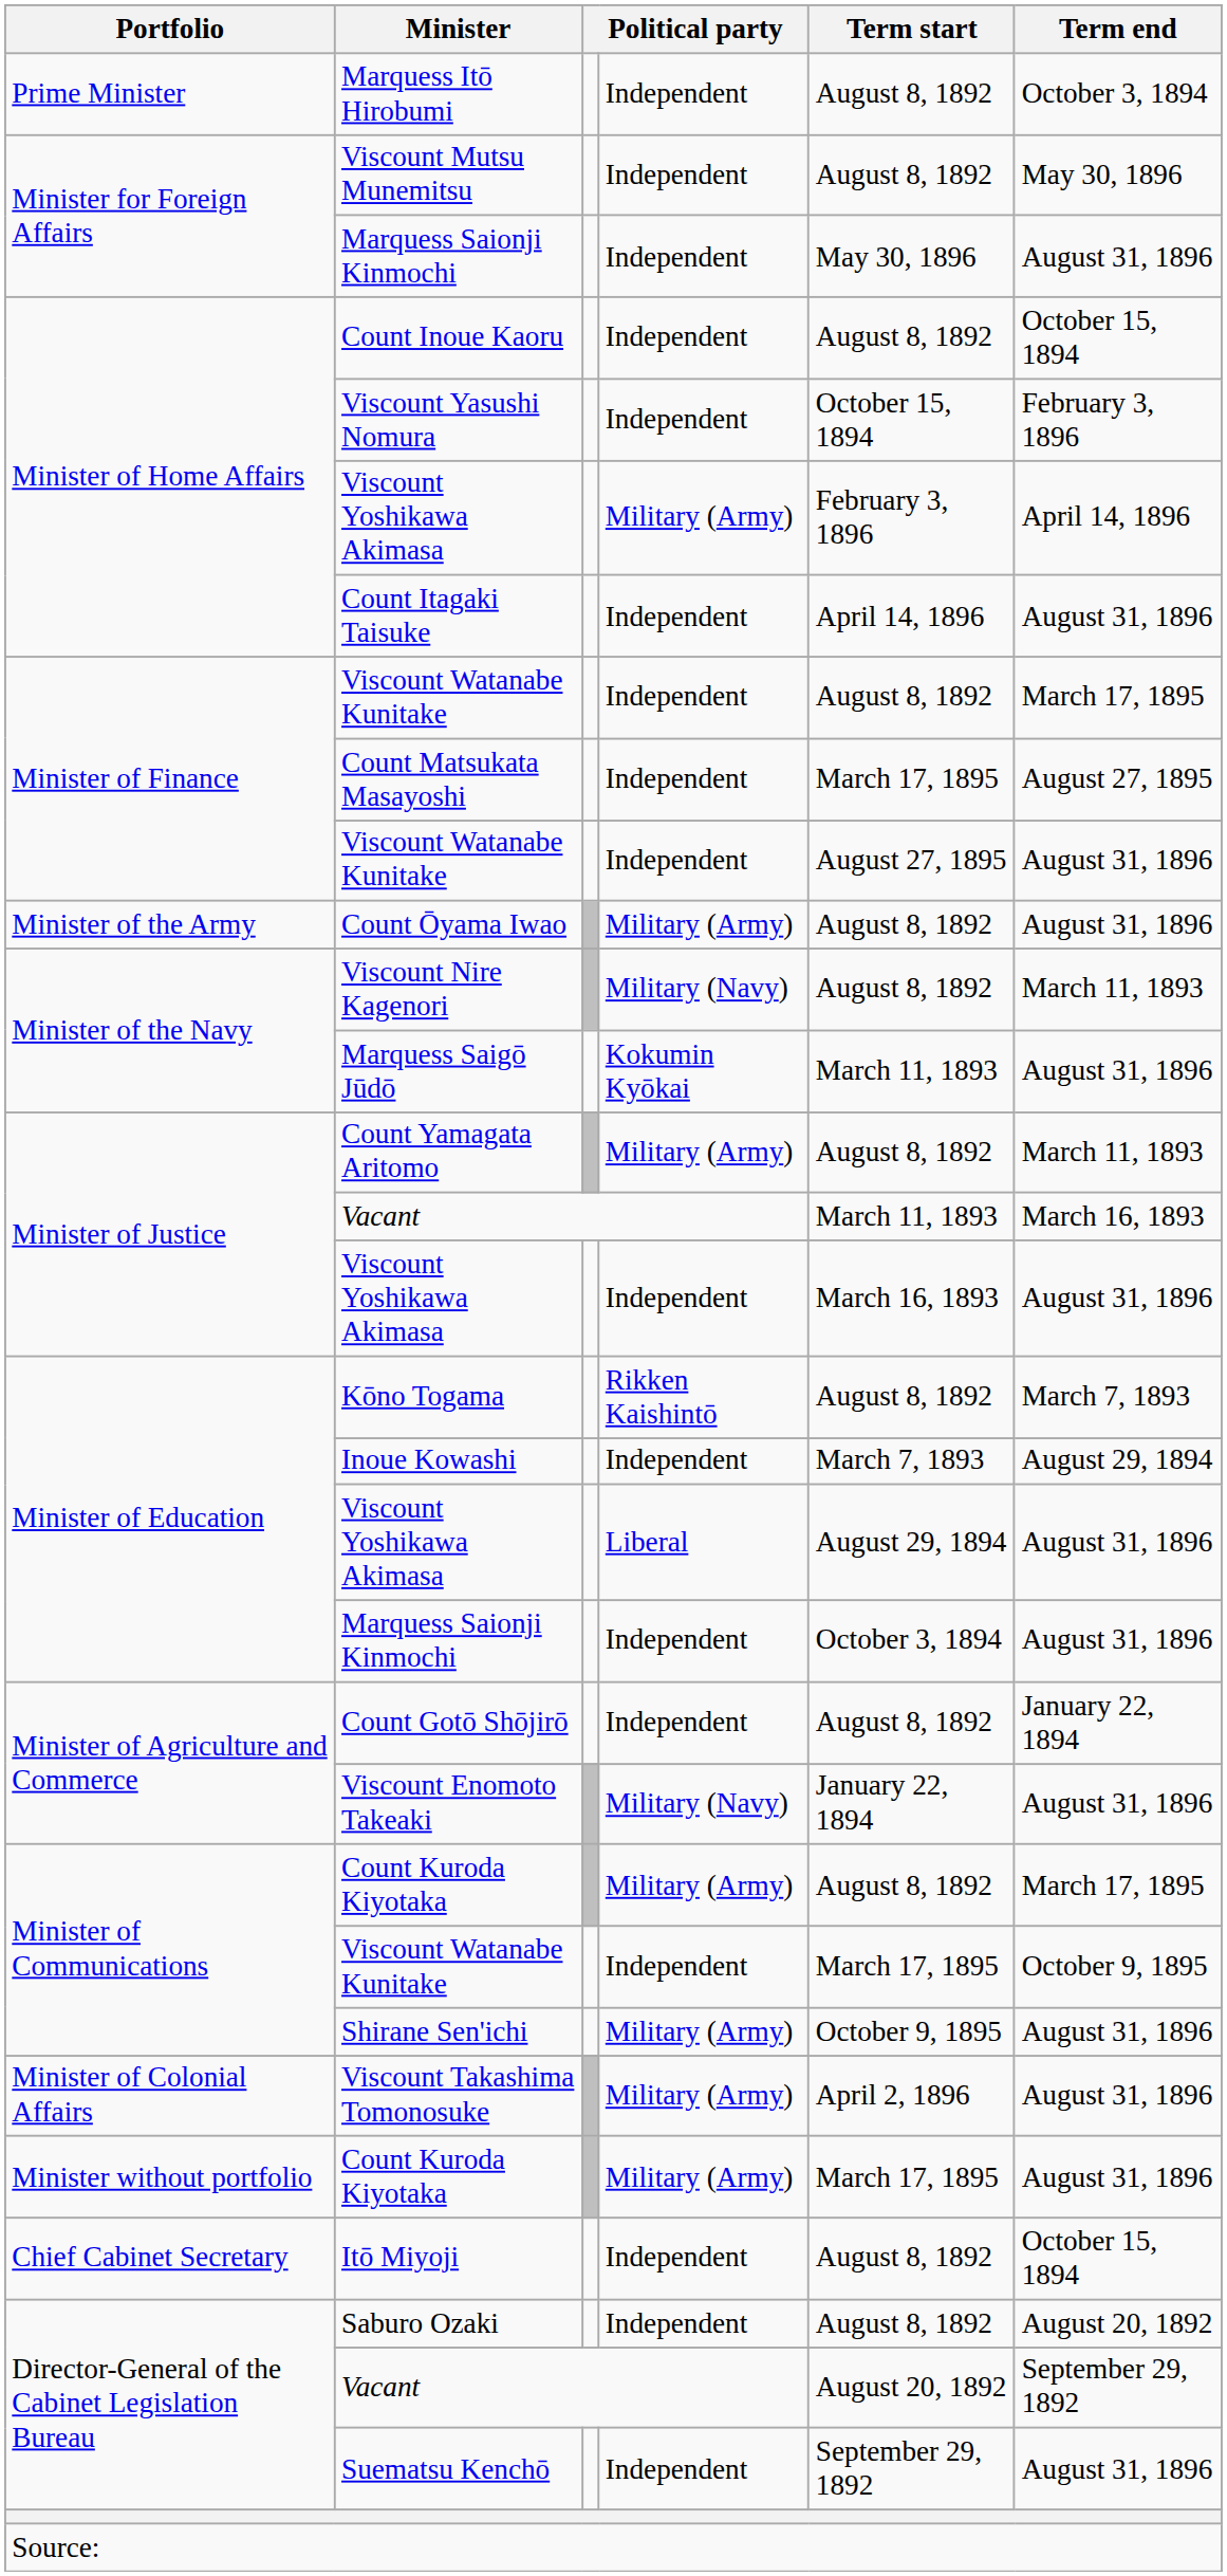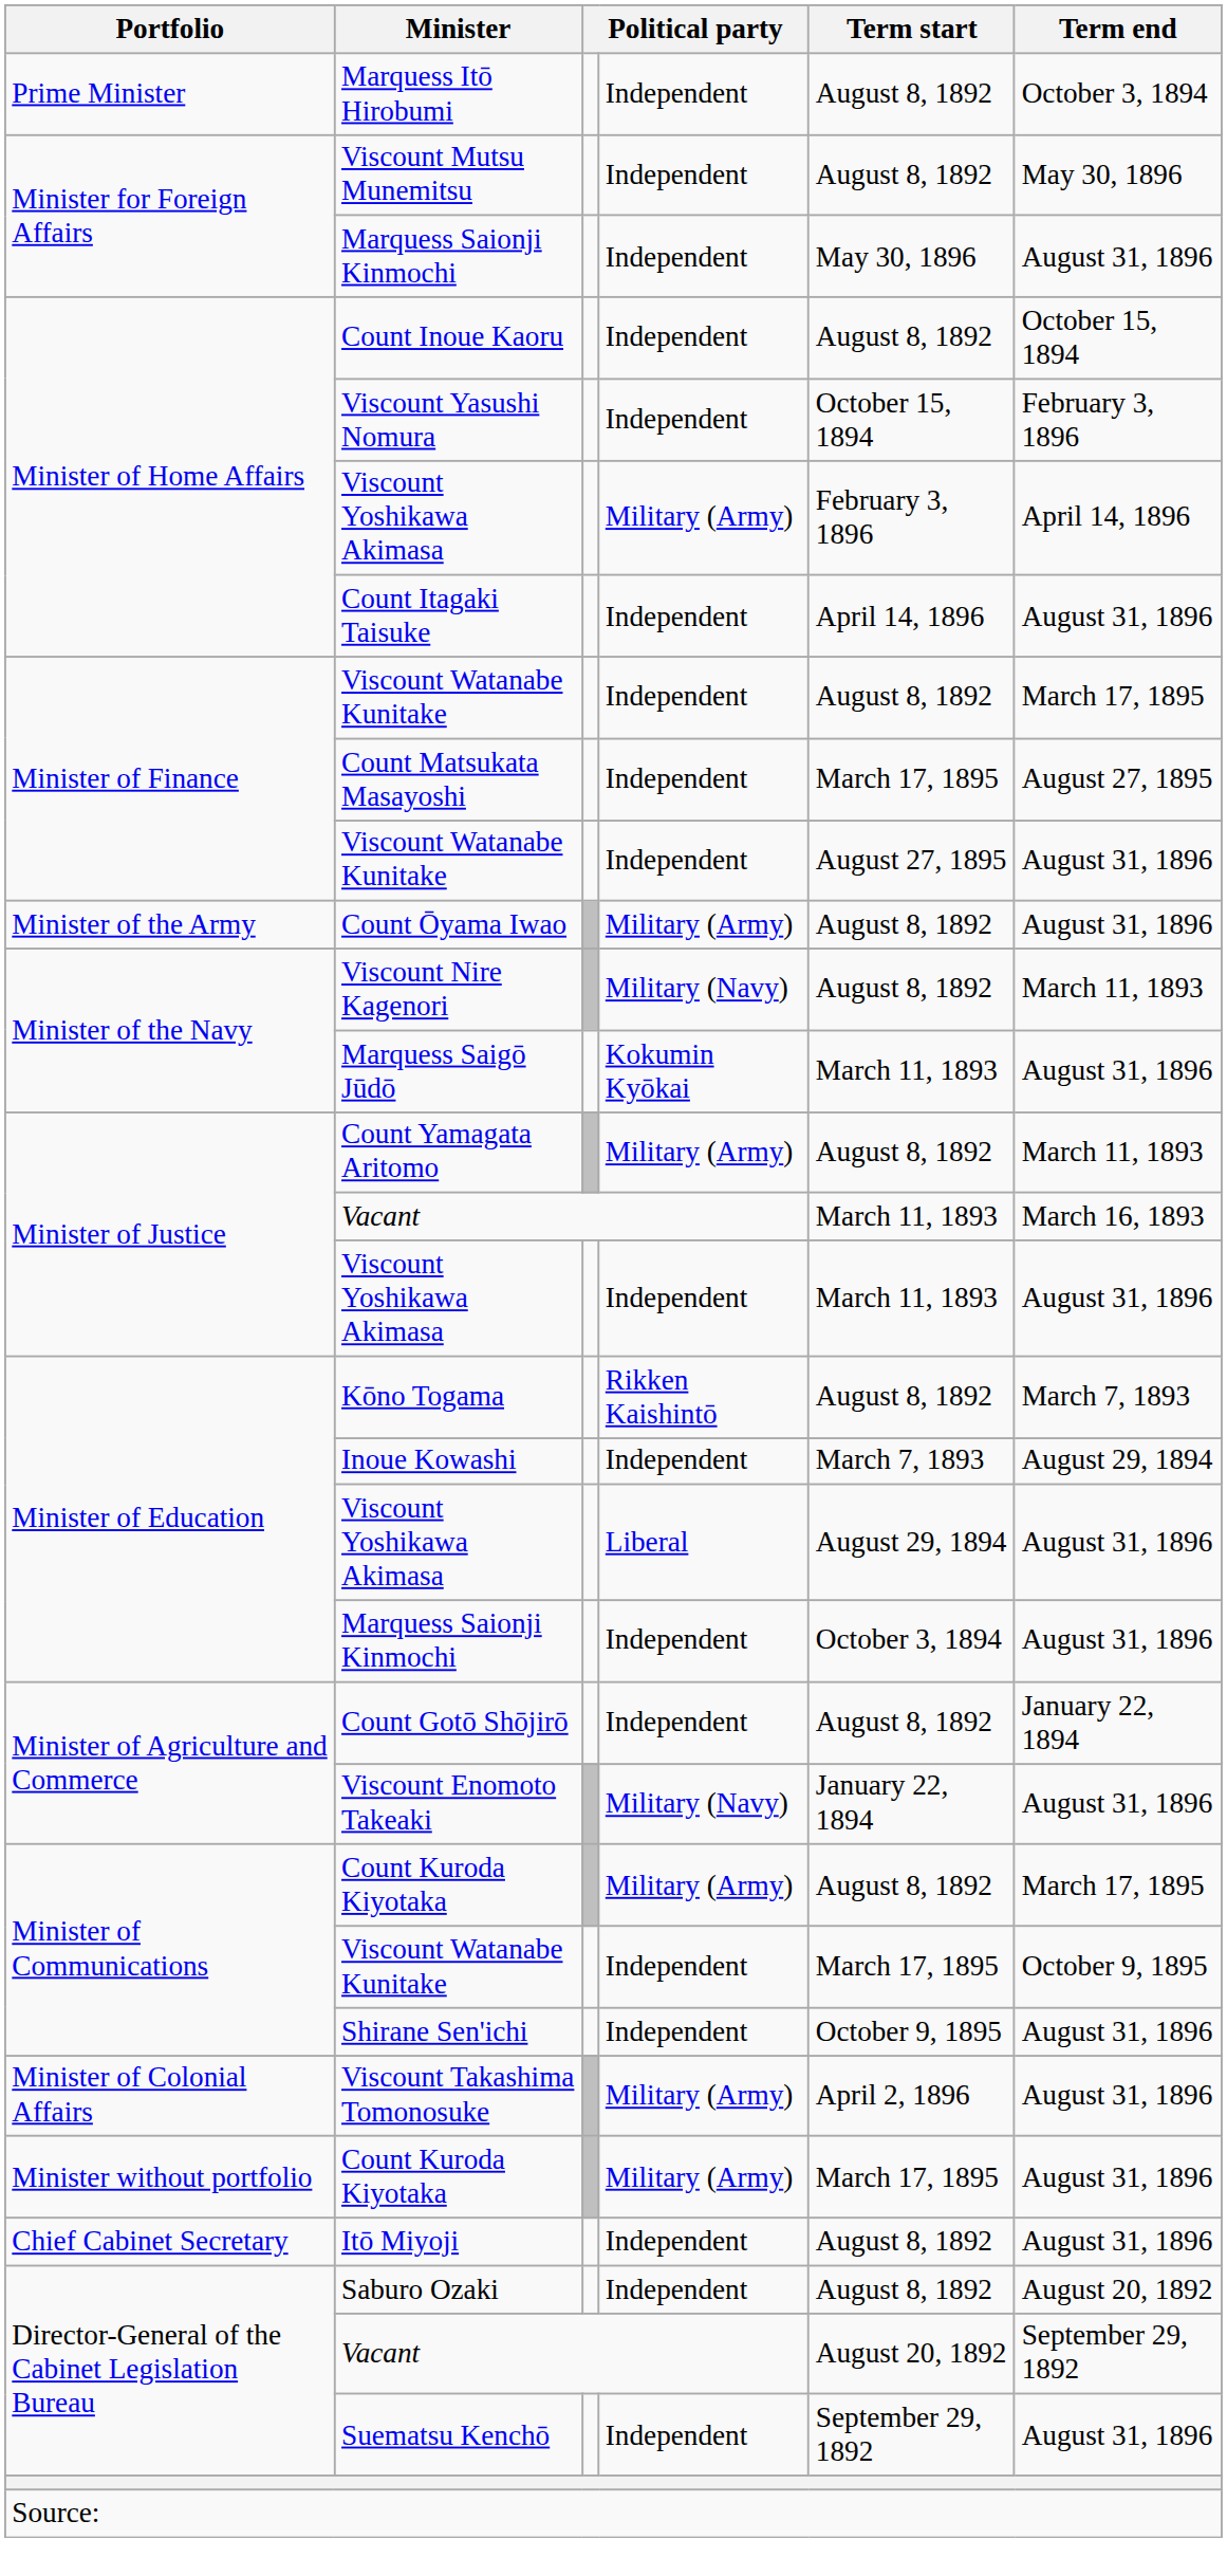Minister of Justice / Viscount Yoshikawa Akimasa | Term start: March 16, 1893 -> March 11, 1893
Shirane Sen'ichi | column 4: Military (Army) -> Independent
Itō Miyoji | Term end: October 15, 1894 -> August 31, 1896
